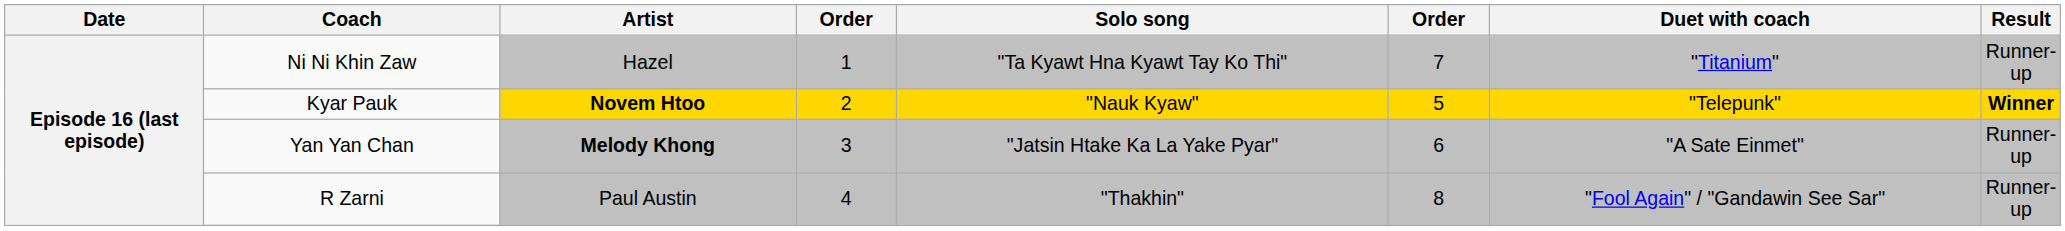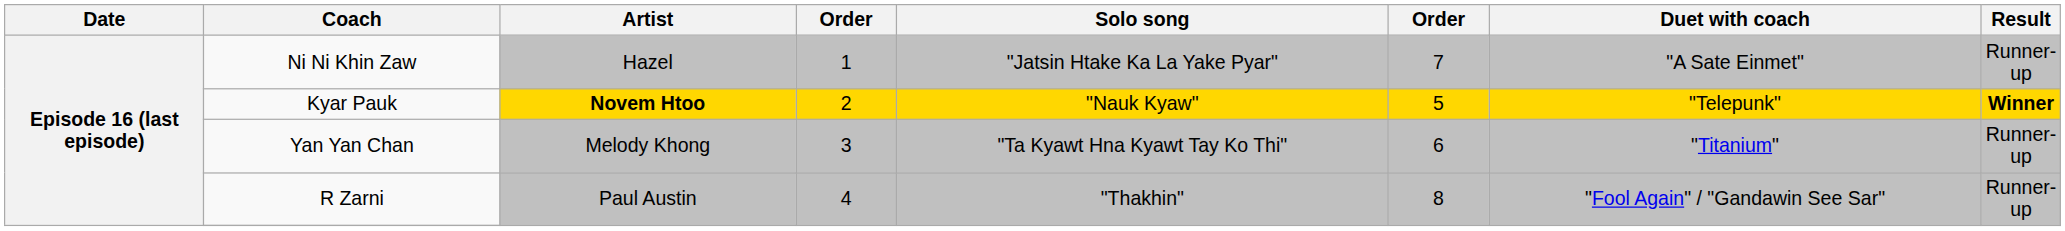Ni Ni Khin Zaw | Solo song: "Ta Kyawt Hna Kyawt Tay Ko Thi" -> "Jatsin Htake Ka La Yake Pyar"
Ni Ni Khin Zaw | Duet with coach: "Titanium" -> "A Sate Einmet"
Yan Yan Chan | Artist: bold -> normal
Yan Yan Chan | Solo song: "Jatsin Htake Ka La Yake Pyar" -> "Ta Kyawt Hna Kyawt Tay Ko Thi"
Yan Yan Chan | Duet with coach: "A Sate Einmet" -> "Titanium"
